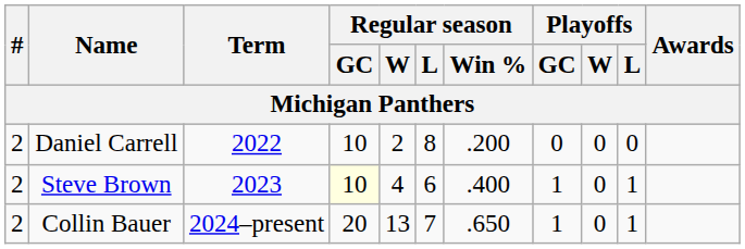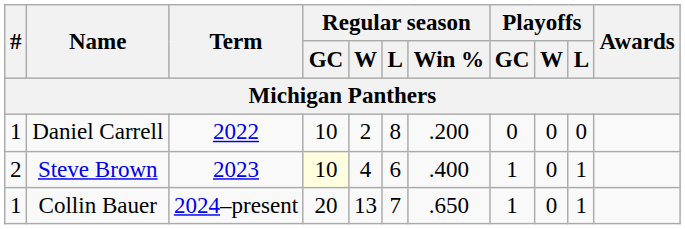Daniel Carrell | #: 2 -> 1
Collin Bauer | #: 2 -> 1
